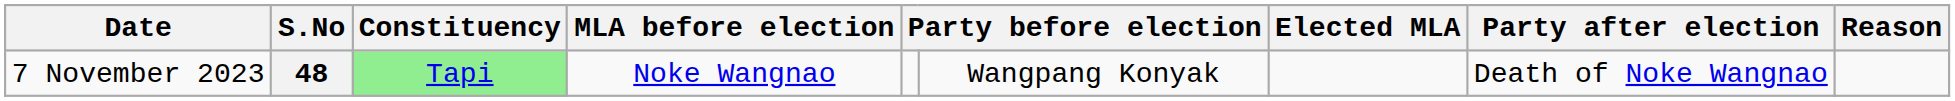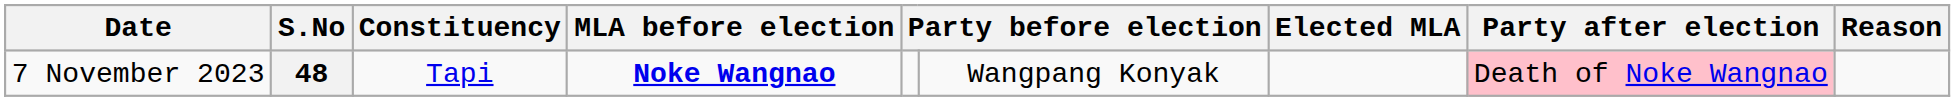48 | Constituency: lightgreen background -> no background
48 | MLA before election: normal -> bold
48 | column 8: no background -> pink background
